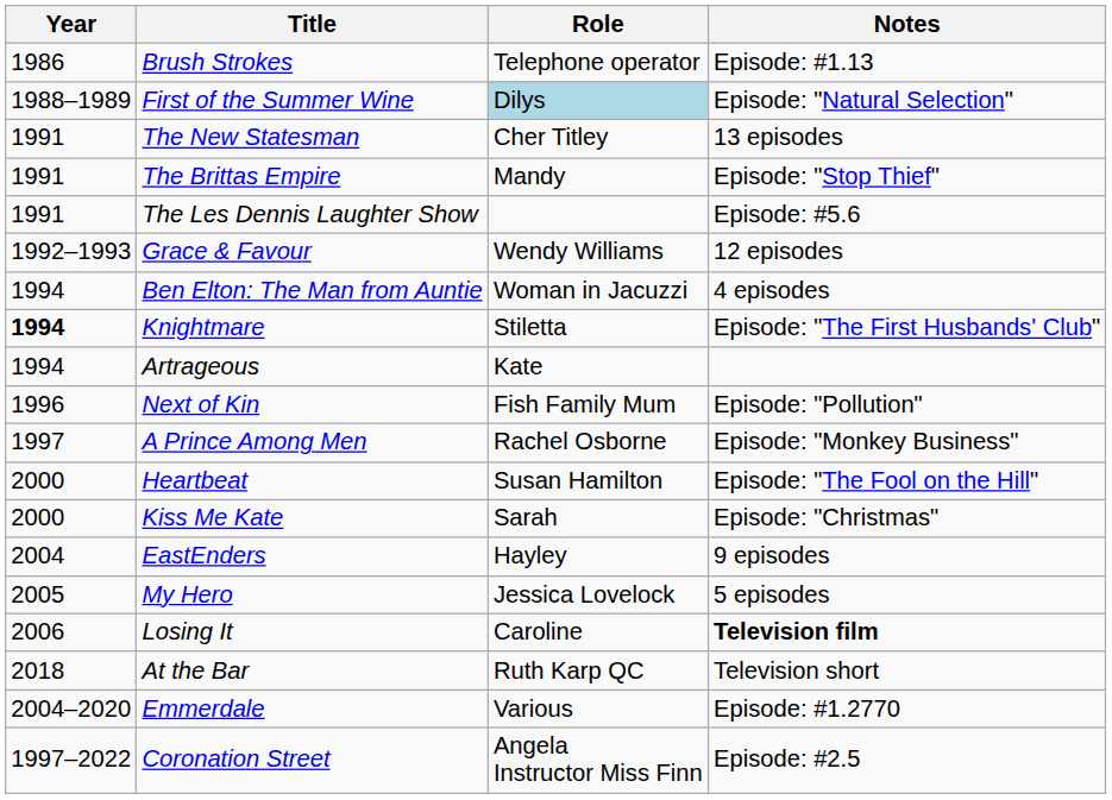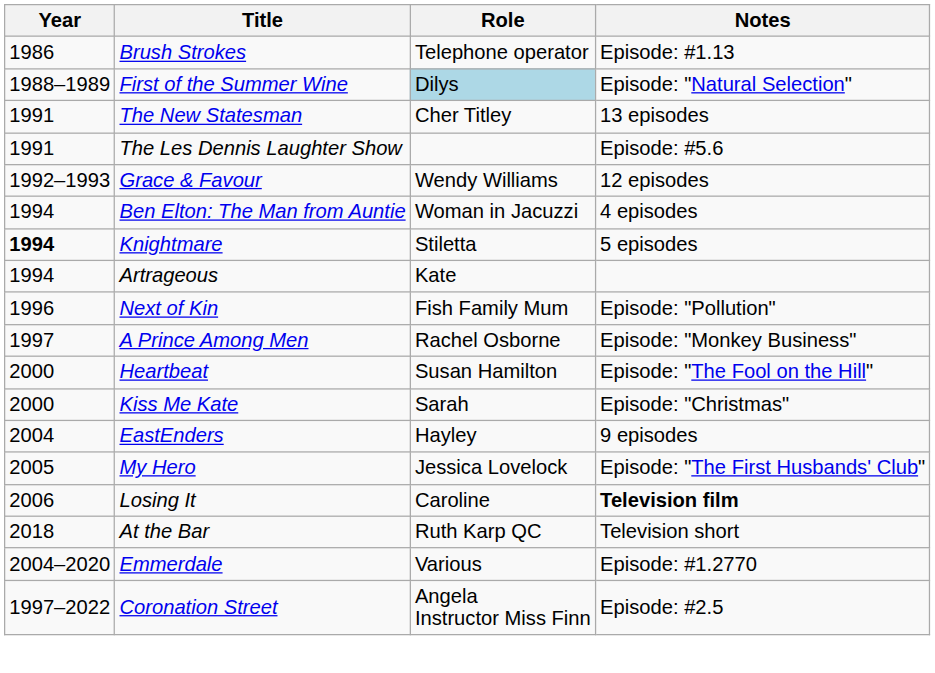- row: 1991 | The Brittas Empire | Mandy | Episode: "Stop Thief"
Knightmare | Notes: Episode: "The First Husbands' Club" -> 5 episodes
My Hero | Notes: 5 episodes -> Episode: "The First Husbands' Club"
